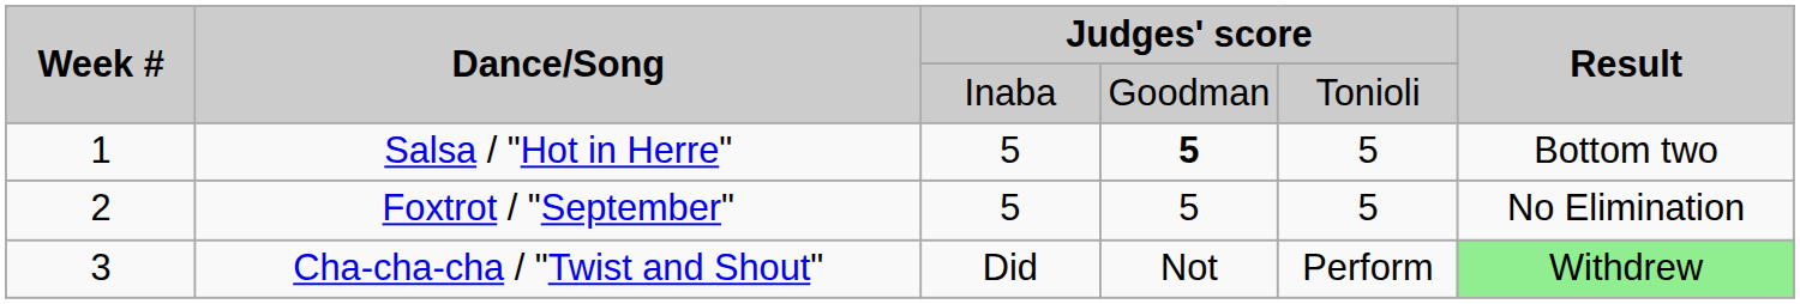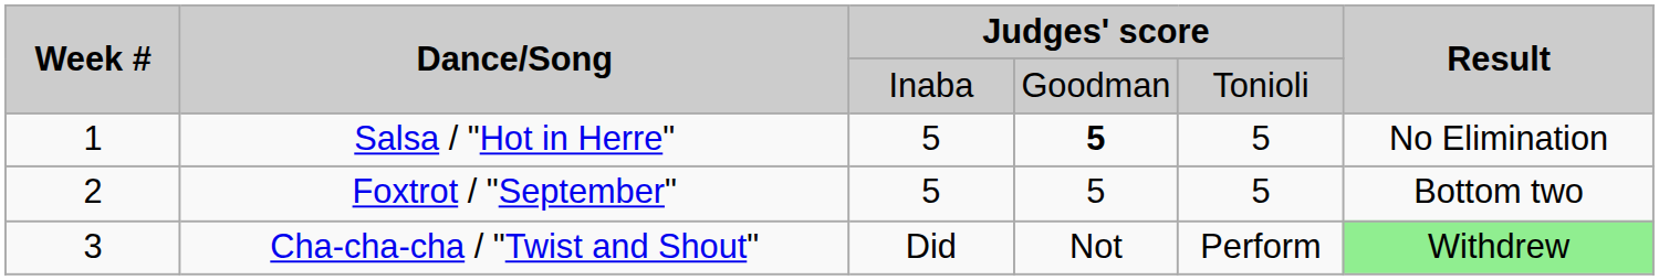Salsa / "Hot in Herre" | Result: Bottom two -> No Elimination
Foxtrot / "September" | Result: No Elimination -> Bottom two
